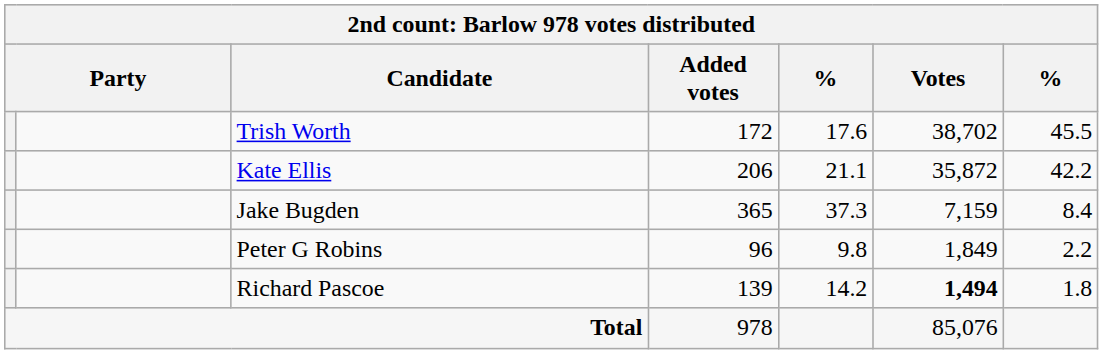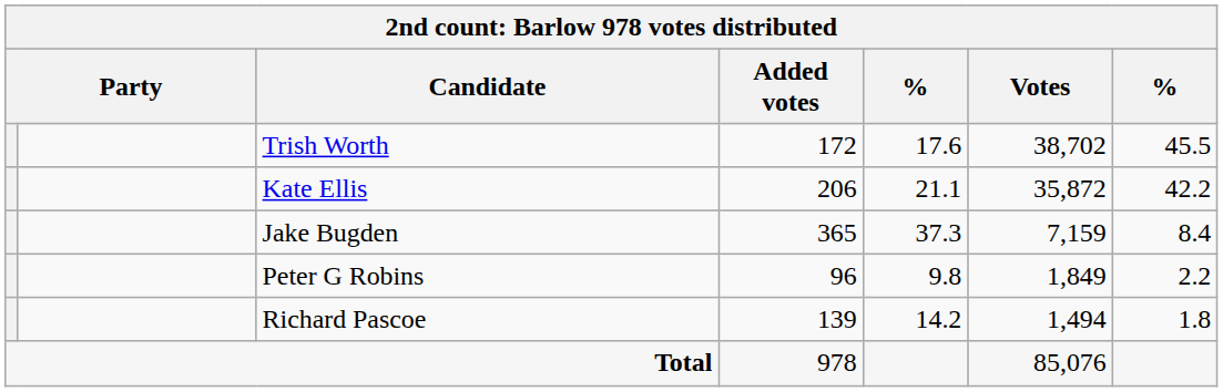Richard Pascoe | Votes: bold -> normal
